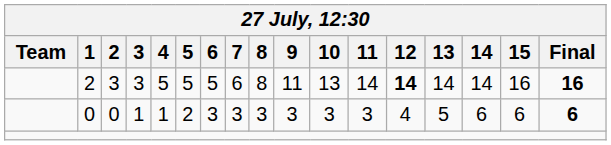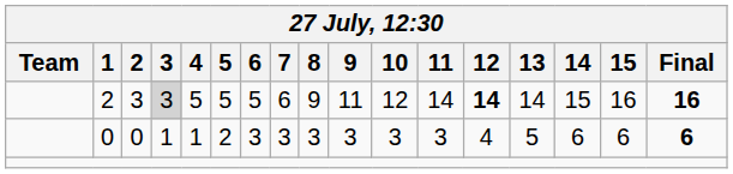row 3 | 3: no background -> lightgrey background
row 3 | 8: 8 -> 9
row 3 | 10: 13 -> 12
row 3 | 14: 14 -> 15
